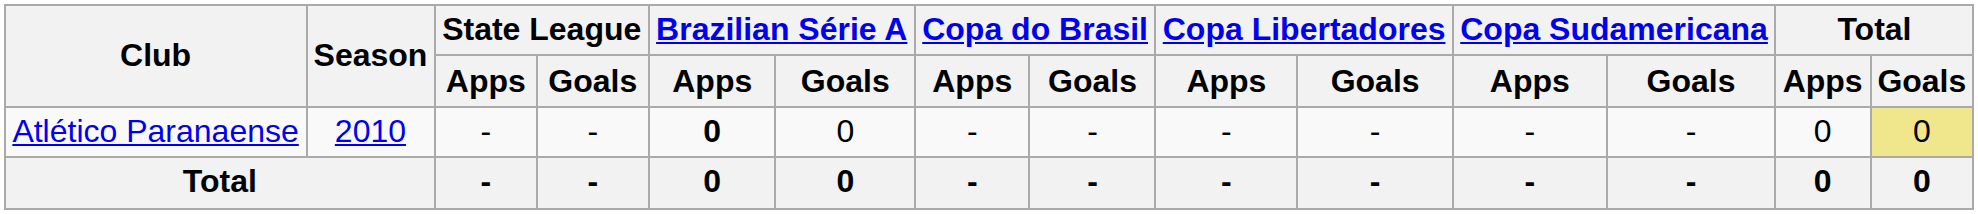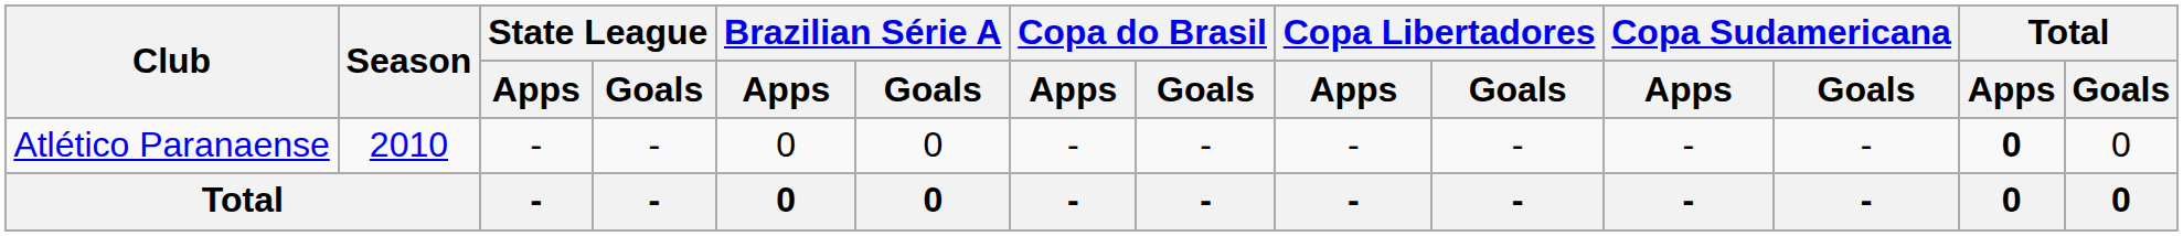Atlético Paranaense | Brazilian Série A / Apps: bold -> normal
Atlético Paranaense | Total / Apps: normal -> bold
Atlético Paranaense | Total / Goals: khaki background -> no background
